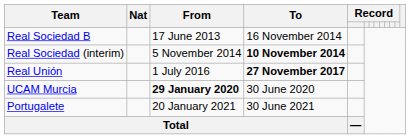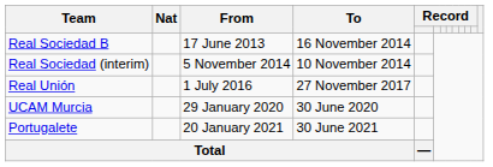Real Sociedad (interim) | To: bold -> normal
Real Unión | To: bold -> normal
UCAM Murcia | From: bold -> normal
